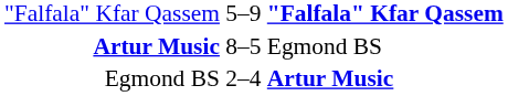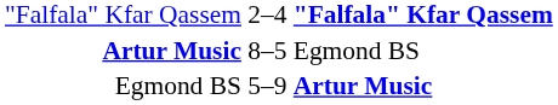row 1 | column 2: 5–9 -> 2–4
row 3 | column 2: 2–4 -> 5–9
